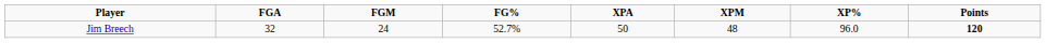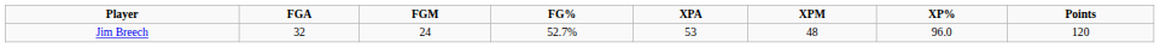Jim Breech | XPA: 50 -> 53
Jim Breech | Points: bold -> normal
